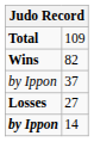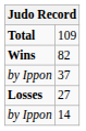14 | column 1: bold -> normal
